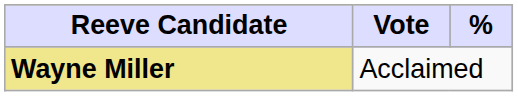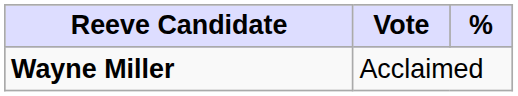Wayne Miller | Reeve Candidate: khaki background -> no background
